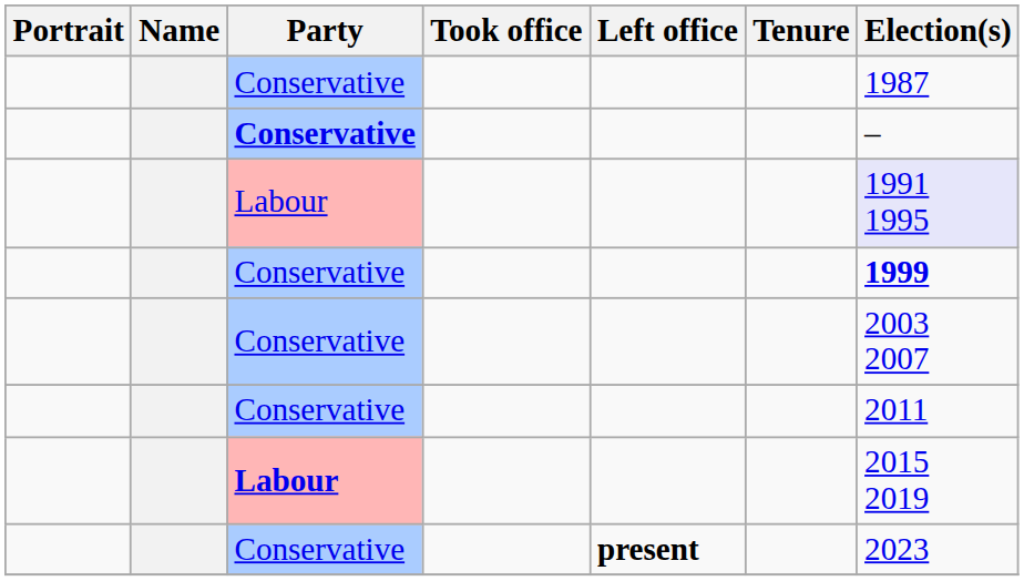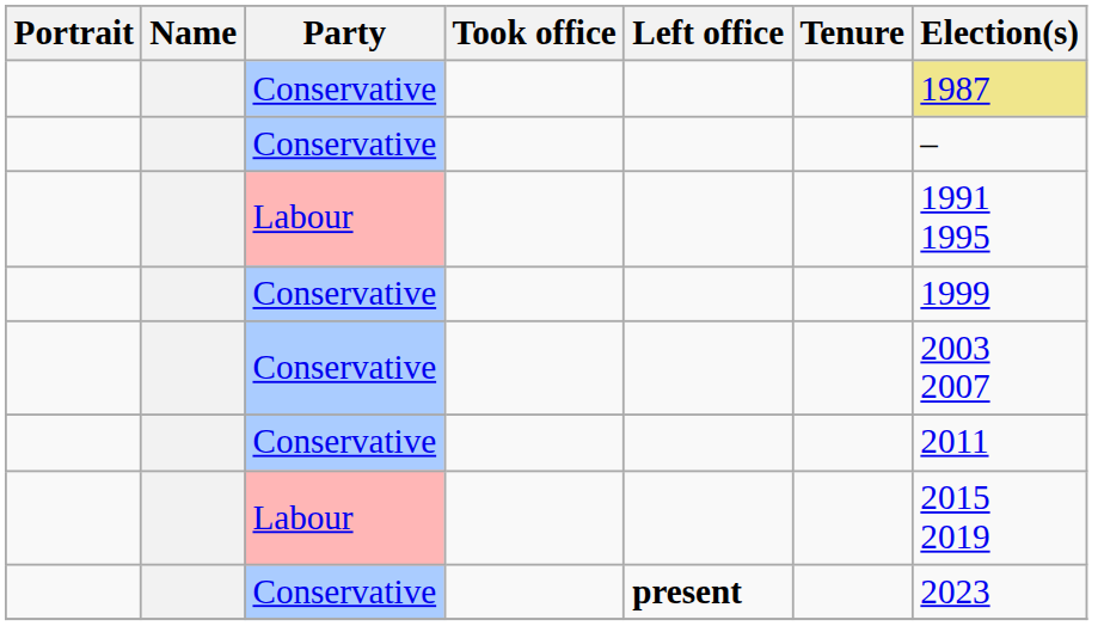row 2 | Election(s): no background -> khaki background
row 3 | Party: bold -> normal
row 4 | Election(s): lavender background -> no background
row 5 | Election(s): bold -> normal
row 8 | Party: bold -> normal
